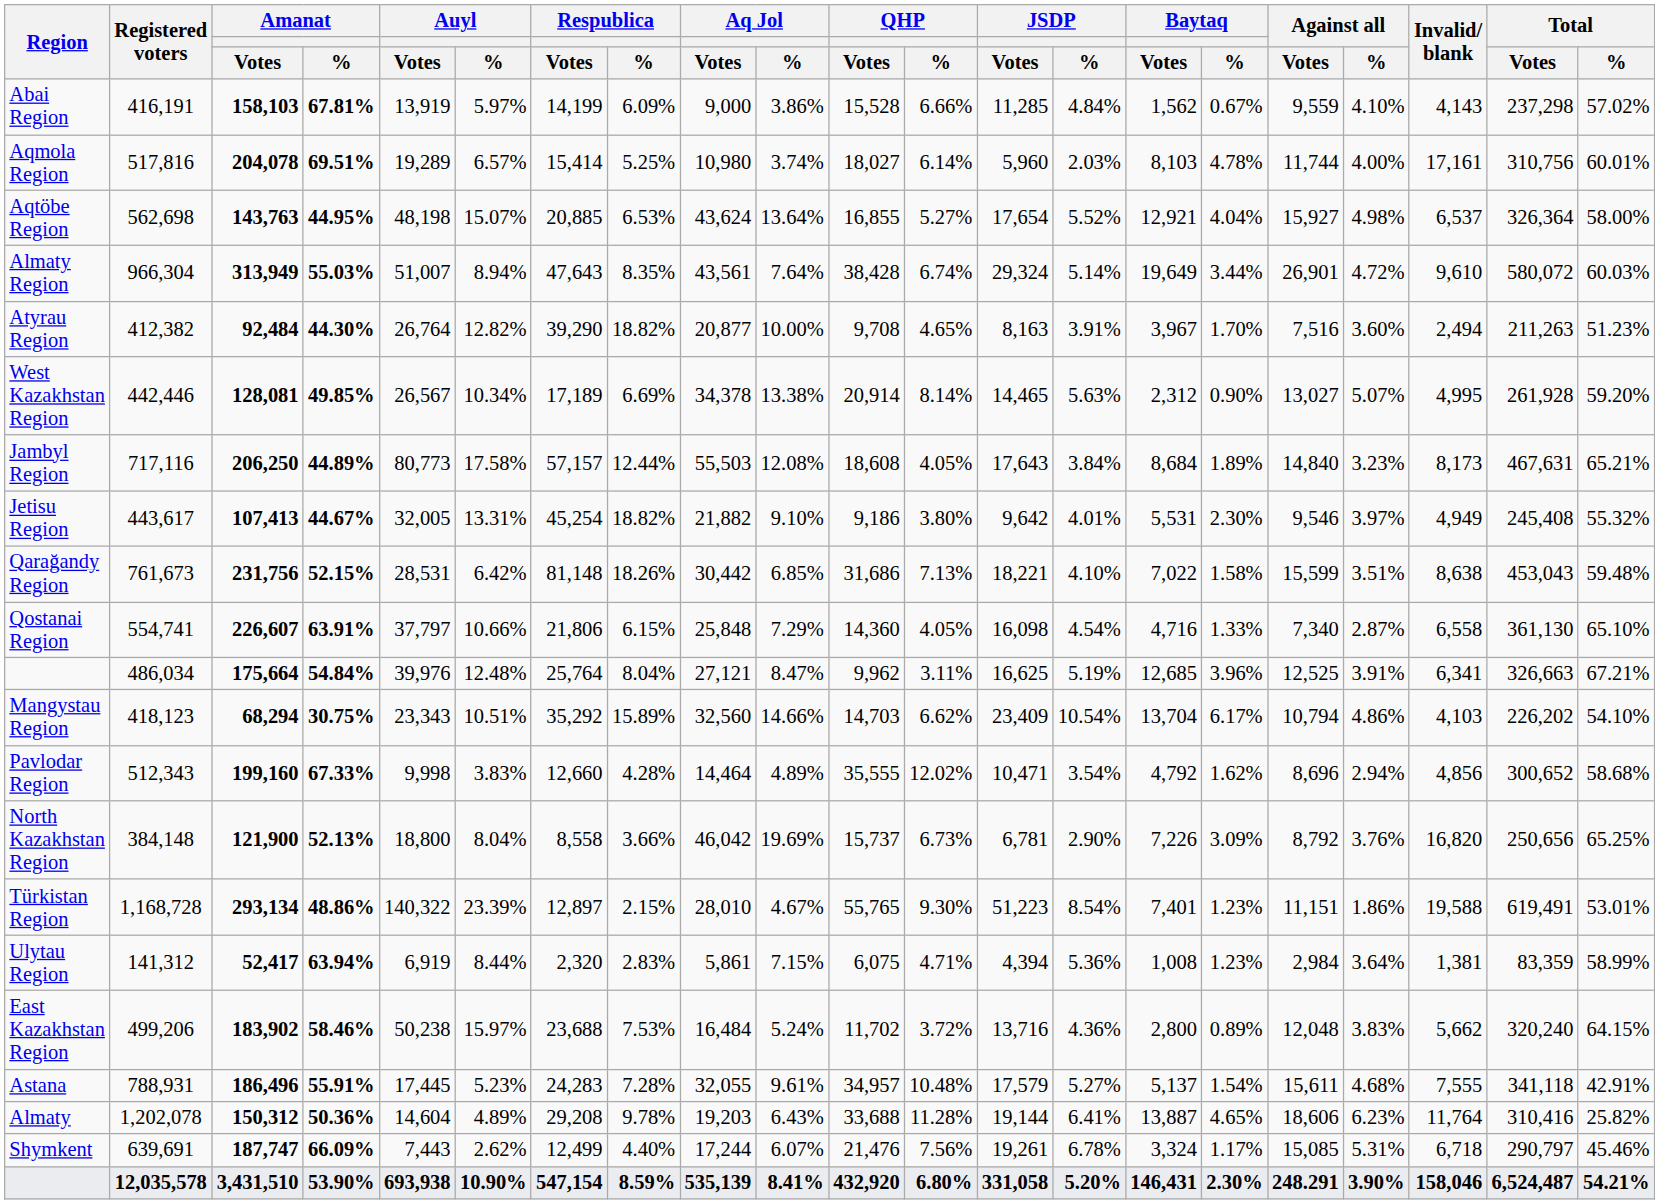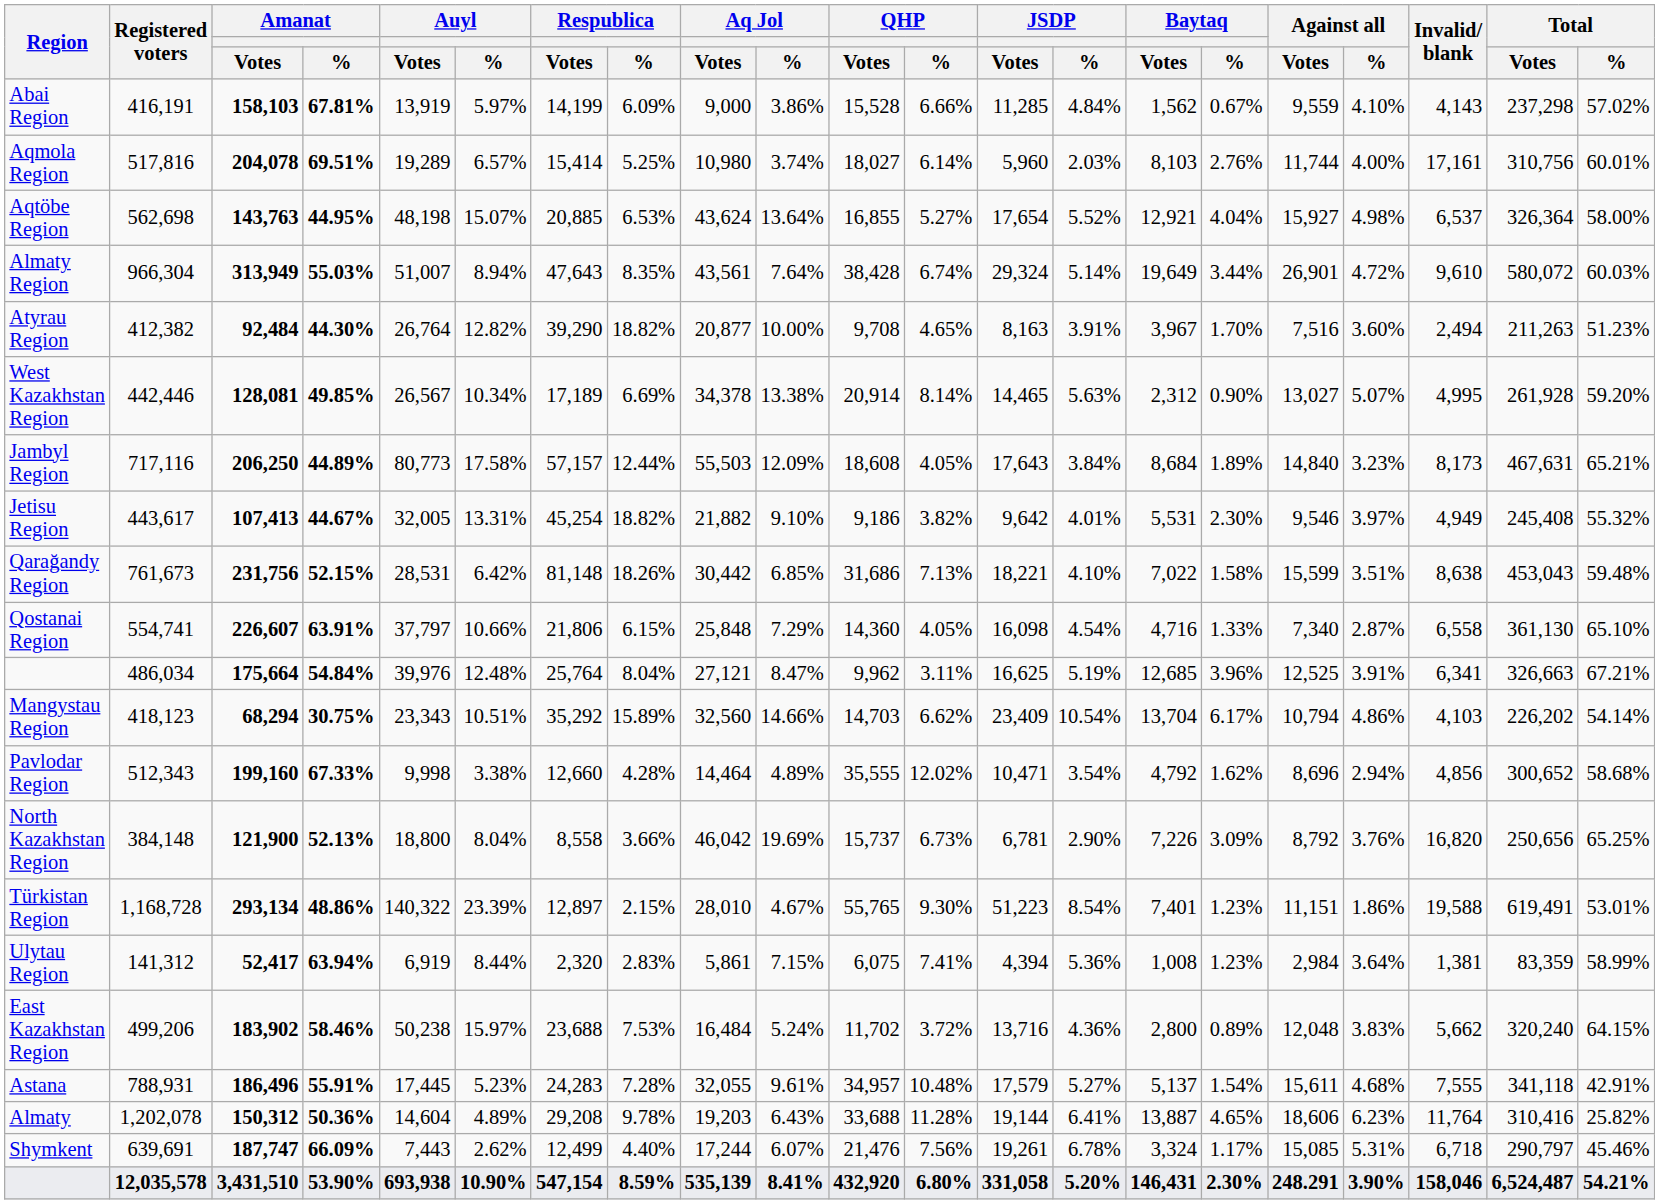Aqmola Region | Baytaq / %: 4.78% -> 2.76%
Jambyl Region | Aq Jol / %: 12.08% -> 12.09%
Jetisu Region | QHP / %: 3.80% -> 3.82%
Mangystau Region | Total / %: 54.10% -> 54.14%
Pavlodar Region | Auyl / %: 3.83% -> 3.38%
Ulytau Region | QHP / %: 4.71% -> 7.41%
